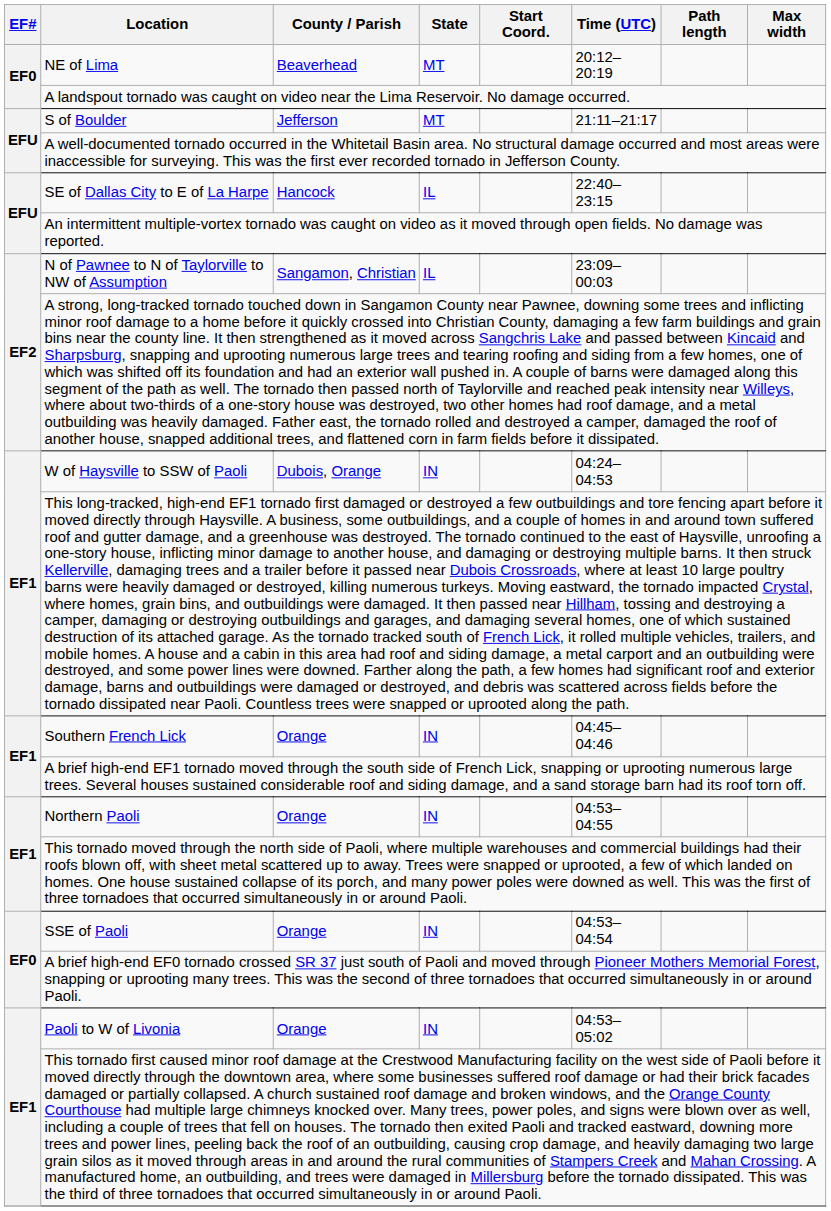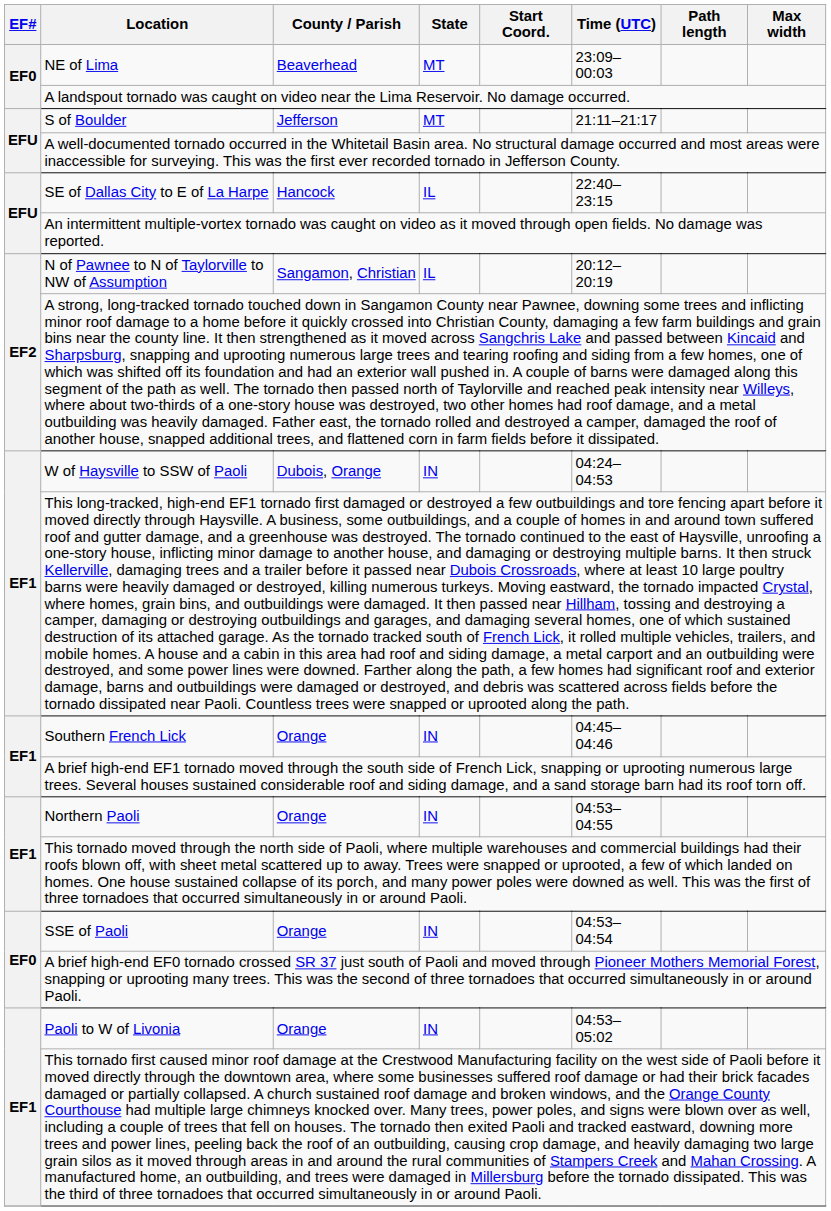NE of Lima | Time (UTC): 20:12–20:19 -> 23:09–00:03
N of Pawnee to N of Taylorville to NW of Assumption | Time (UTC): 23:09–00:03 -> 20:12–20:19
